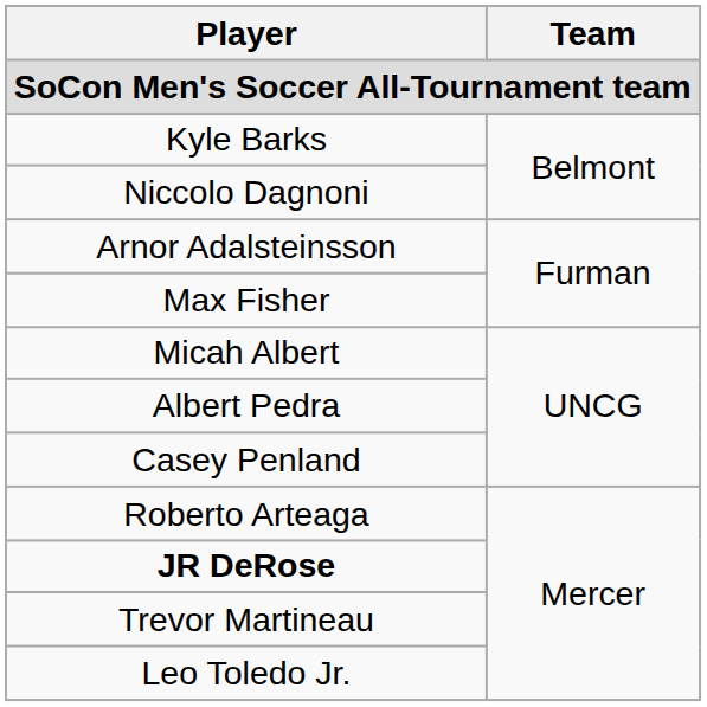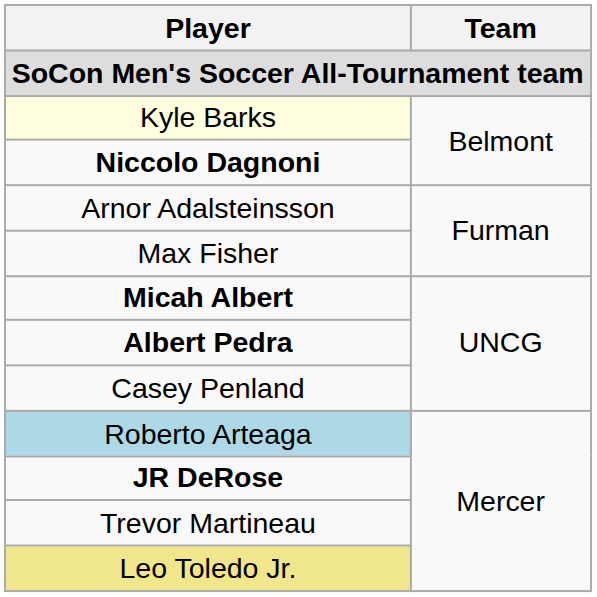Kyle Barks | Player: no background -> lightyellow background
Niccolo Dagnoni | Player: normal -> bold
Micah Albert | Player: normal -> bold
Albert Pedra | Player: normal -> bold
Roberto Arteaga | Player: no background -> lightblue background
Leo Toledo Jr. | Player: no background -> khaki background
